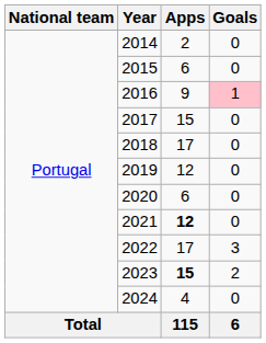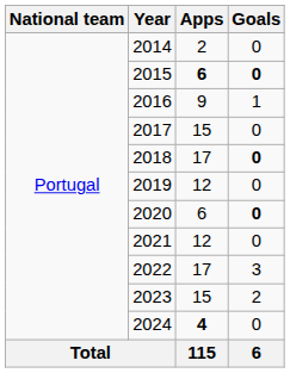2015 | Apps: normal -> bold
2015 | Goals: normal -> bold
2016 | Goals: pink background -> no background
2018 | Goals: normal -> bold
2020 | Goals: normal -> bold
2021 | Apps: bold -> normal
2023 | Apps: bold -> normal
2024 | Apps: normal -> bold
